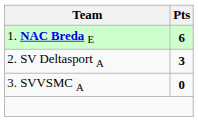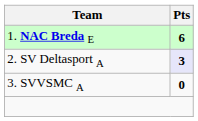2. SV Deltasport A | Pts: no background -> lavender background
